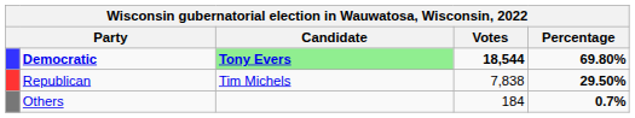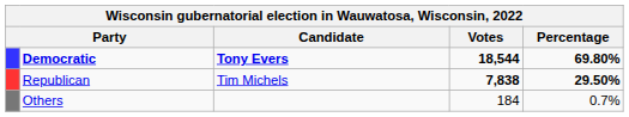Democratic | Candidate: lightgreen background -> no background
Republican | Votes: normal -> bold
Others | Percentage: bold -> normal
